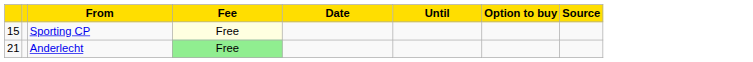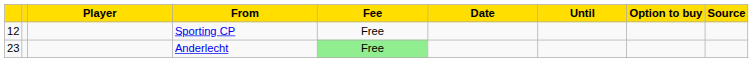+ column: Player
Sporting CP | column 1: 15 -> 12
Sporting CP | Fee: lightyellow background -> no background
Anderlecht | column 1: 21 -> 23
